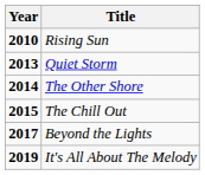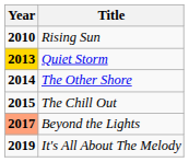Quiet Storm | Year: no background -> gold background
Beyond the Lights | Year: no background -> lightsalmon background
